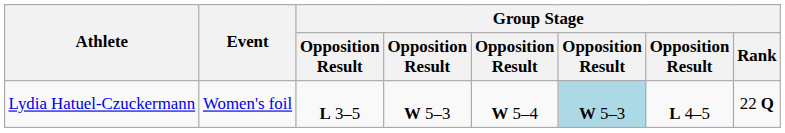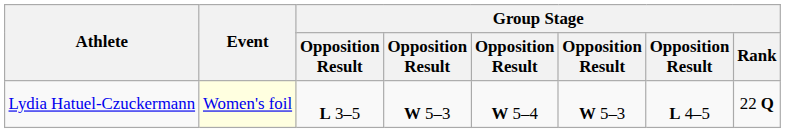Lydia Hatuel-Czuckermann | Event: no background -> lightyellow background
Lydia Hatuel-Czuckermann | column 6: lightblue background -> no background
